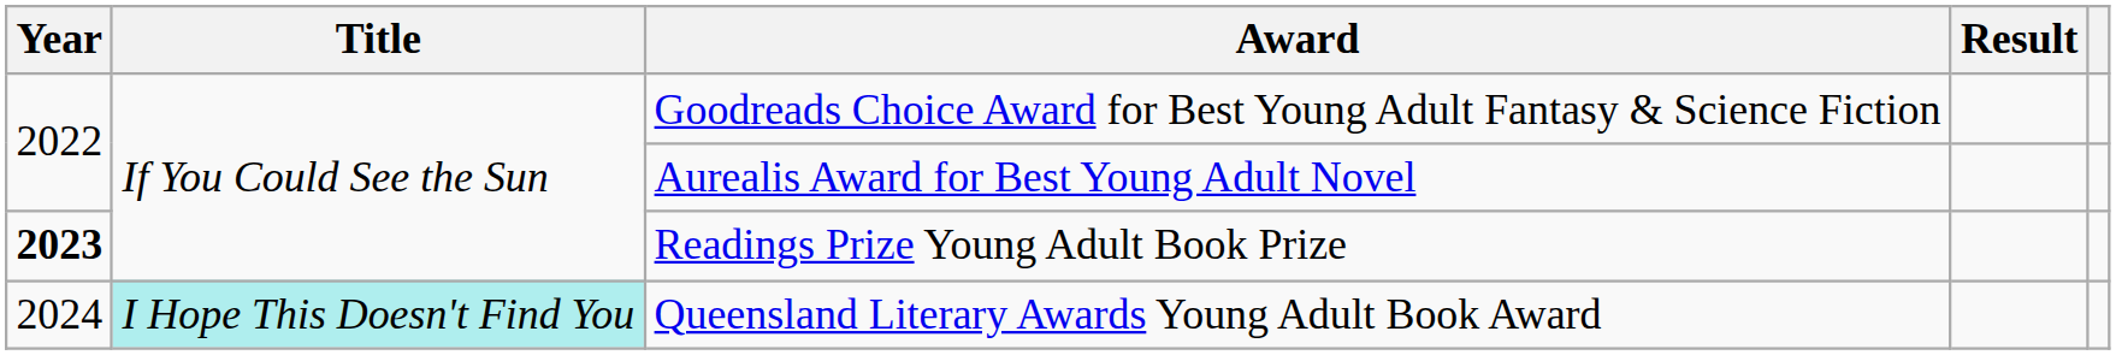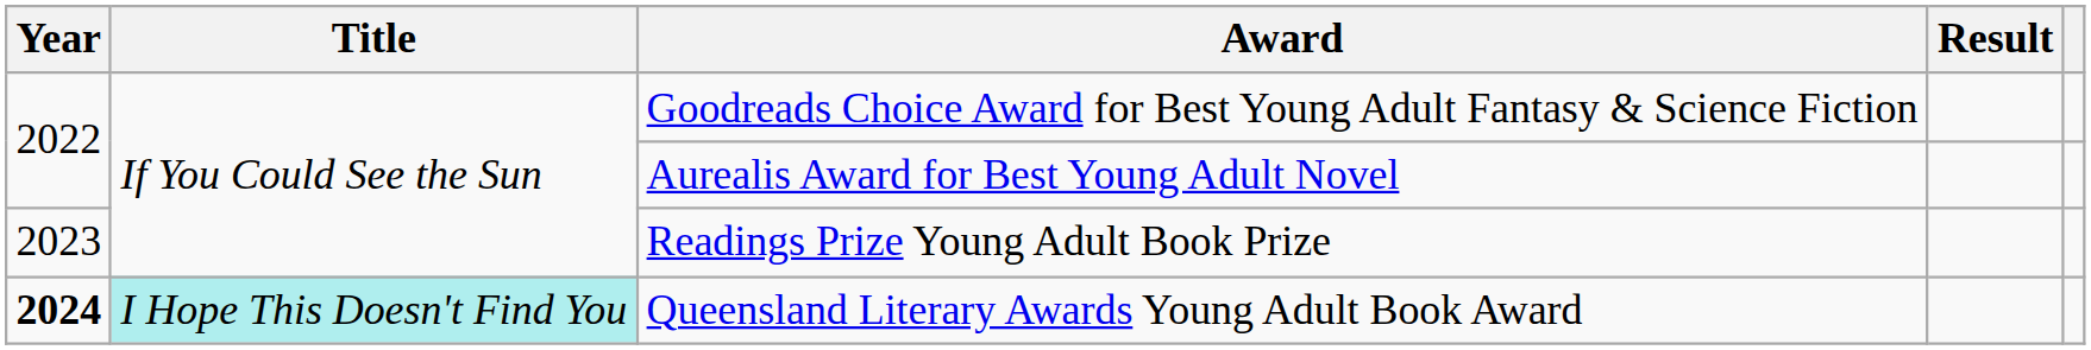Readings Prize Young Adult Book Prize | Year: bold -> normal
Queensland Literary Awards Young Adult Book Award | Year: normal -> bold
